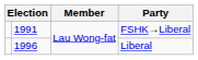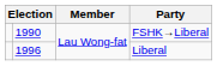FSHK→Liberal | column 2: 1991 -> 1990
